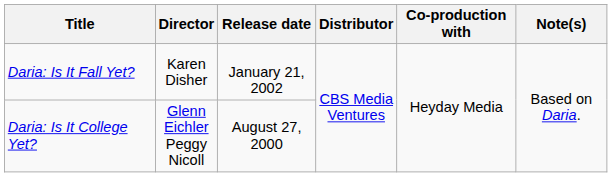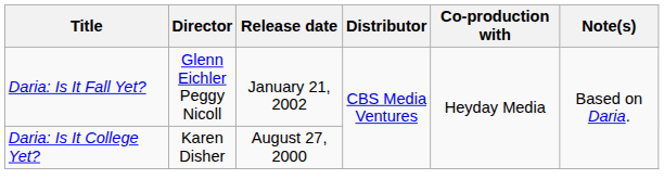Daria: Is It Fall Yet? | Director: Karen Disher -> Glenn Eichler Peggy Nicoll
Daria: Is It College Yet? | Director: Glenn Eichler Peggy Nicoll -> Karen Disher
